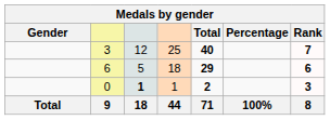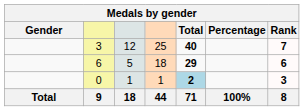0 | column 3: bold -> normal
0 | Total: no background -> lightblue background
